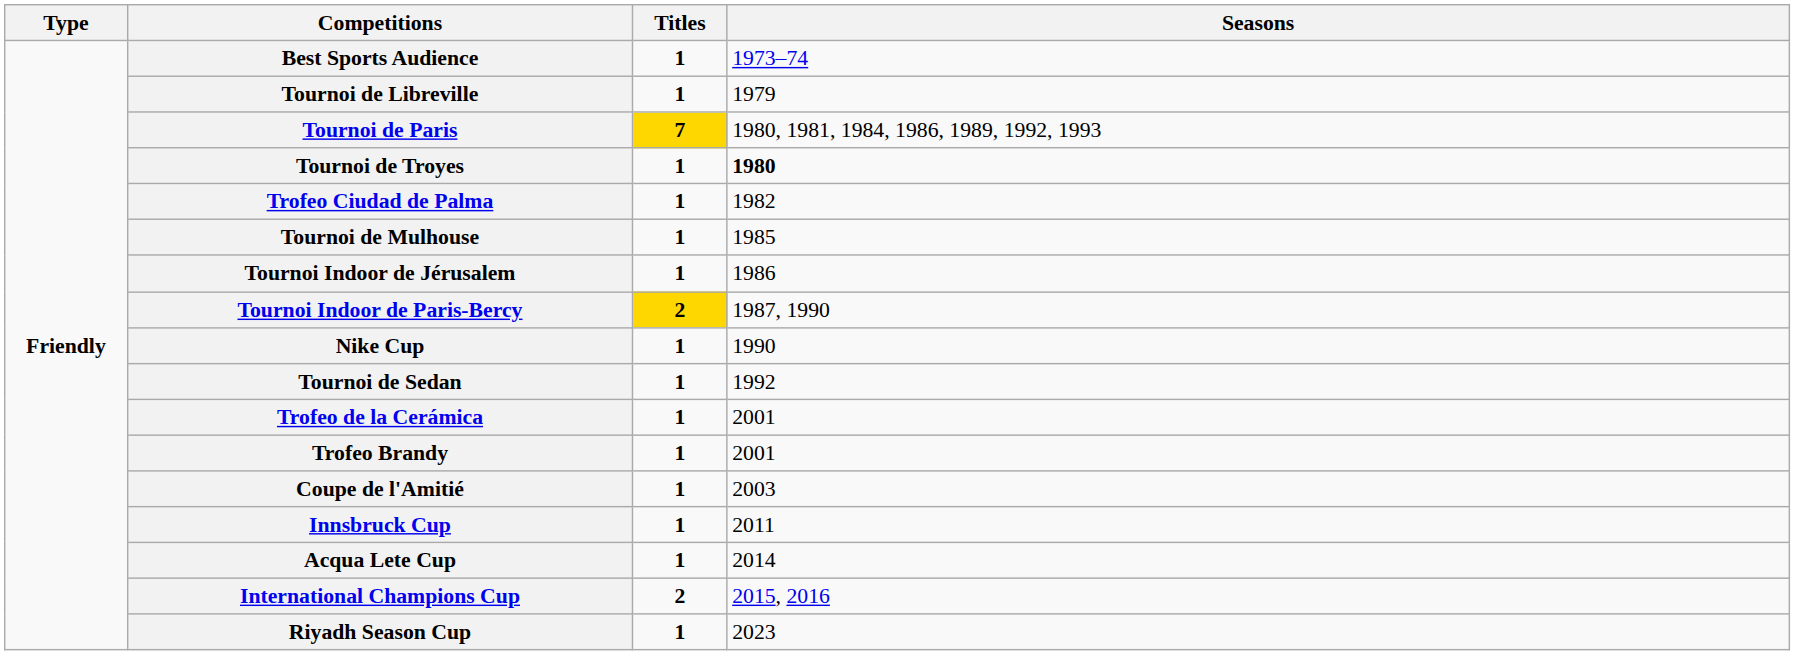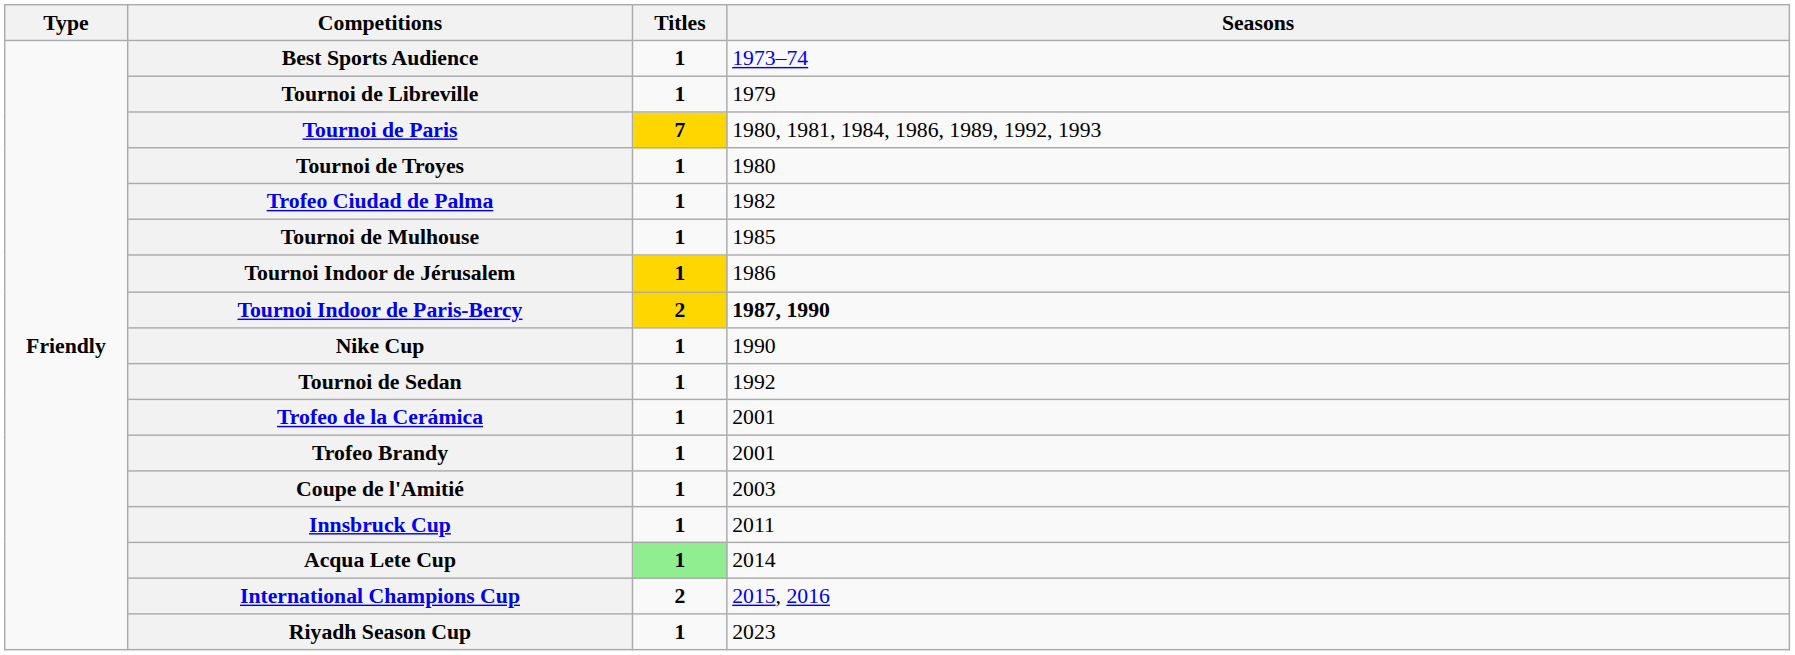Tournoi de Troyes | Seasons: bold -> normal
Tournoi Indoor de Jérusalem | Titles: no background -> gold background
Tournoi Indoor de Paris-Bercy | Seasons: normal -> bold
Acqua Lete Cup | Titles: no background -> lightgreen background
